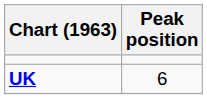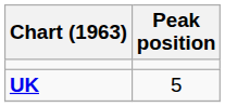row 3 | Peak position: 6 -> 5
